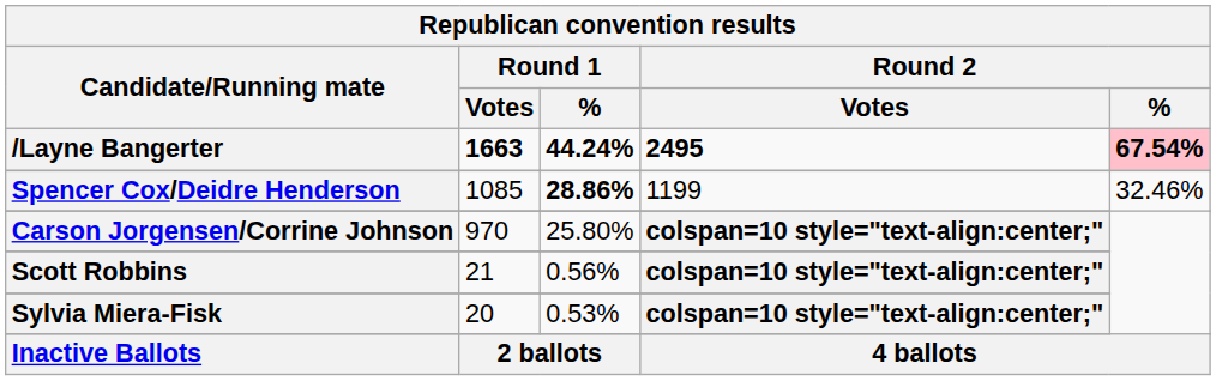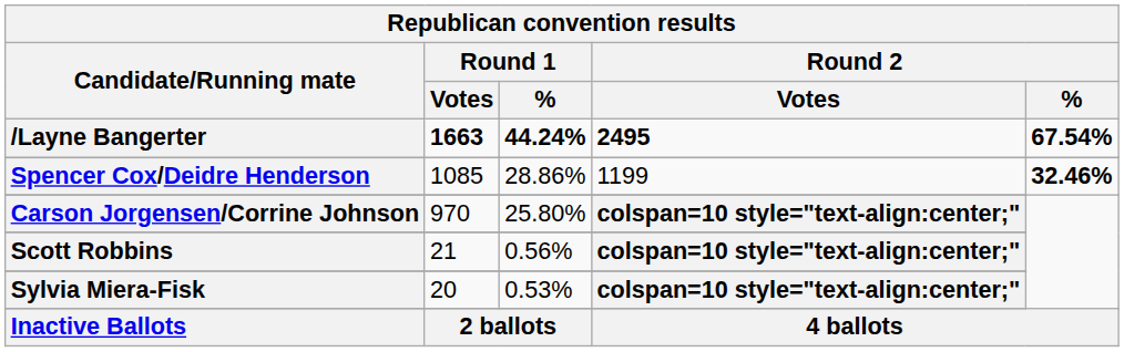/Layne Bangerter | Round 2 / %: pink background -> no background
Spencer Cox/Deidre Henderson | Round 1 / %: bold -> normal
Spencer Cox/Deidre Henderson | Round 2 / %: normal -> bold
